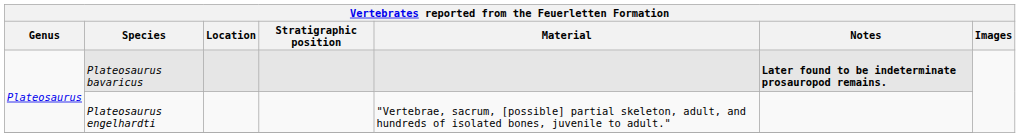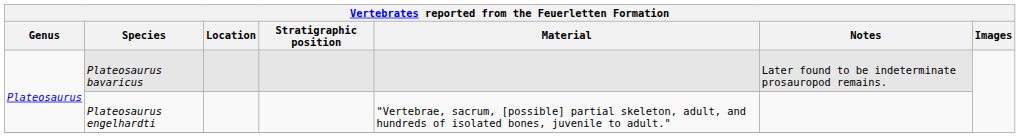Plateosaurus bavaricus | Notes: bold -> normal
